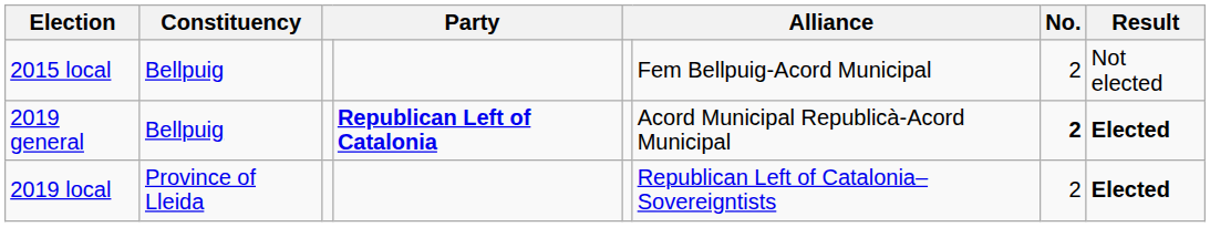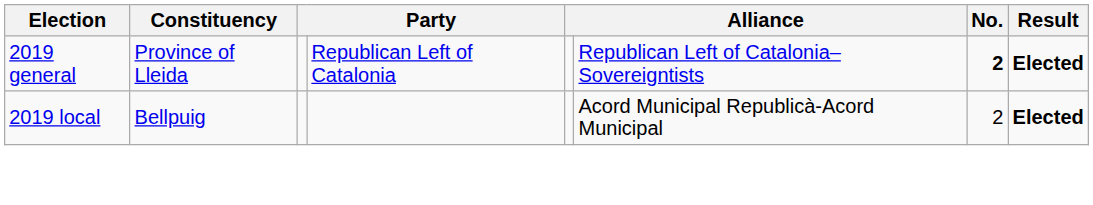- row: 2015 local | Bellpuig | Fem Bellpuig-Acord Municipal | 2 | Not elected
2019 general | Constituency: Bellpuig -> Province of Lleida
2019 general | column 4: bold -> normal
2019 general | column 6: Acord Municipal Republicà-Acord Municipal -> Republican Left of Catalonia–Sovereigntists
2019 local | Constituency: Province of Lleida -> Bellpuig
2019 local | column 6: Republican Left of Catalonia–Sovereigntists -> Acord Municipal Republicà-Acord Municipal
